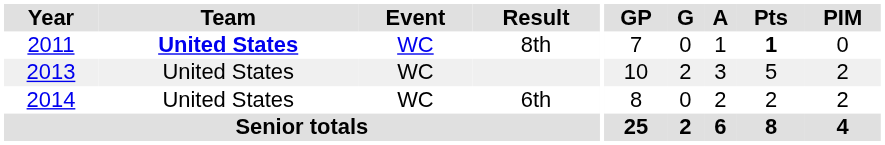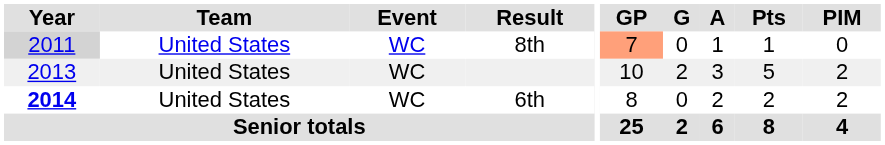8th | Year: no background -> lightgrey background
8th | Team: bold -> normal
8th | GP: no background -> lightsalmon background
8th | Pts: bold -> normal
6th | Year: normal -> bold
